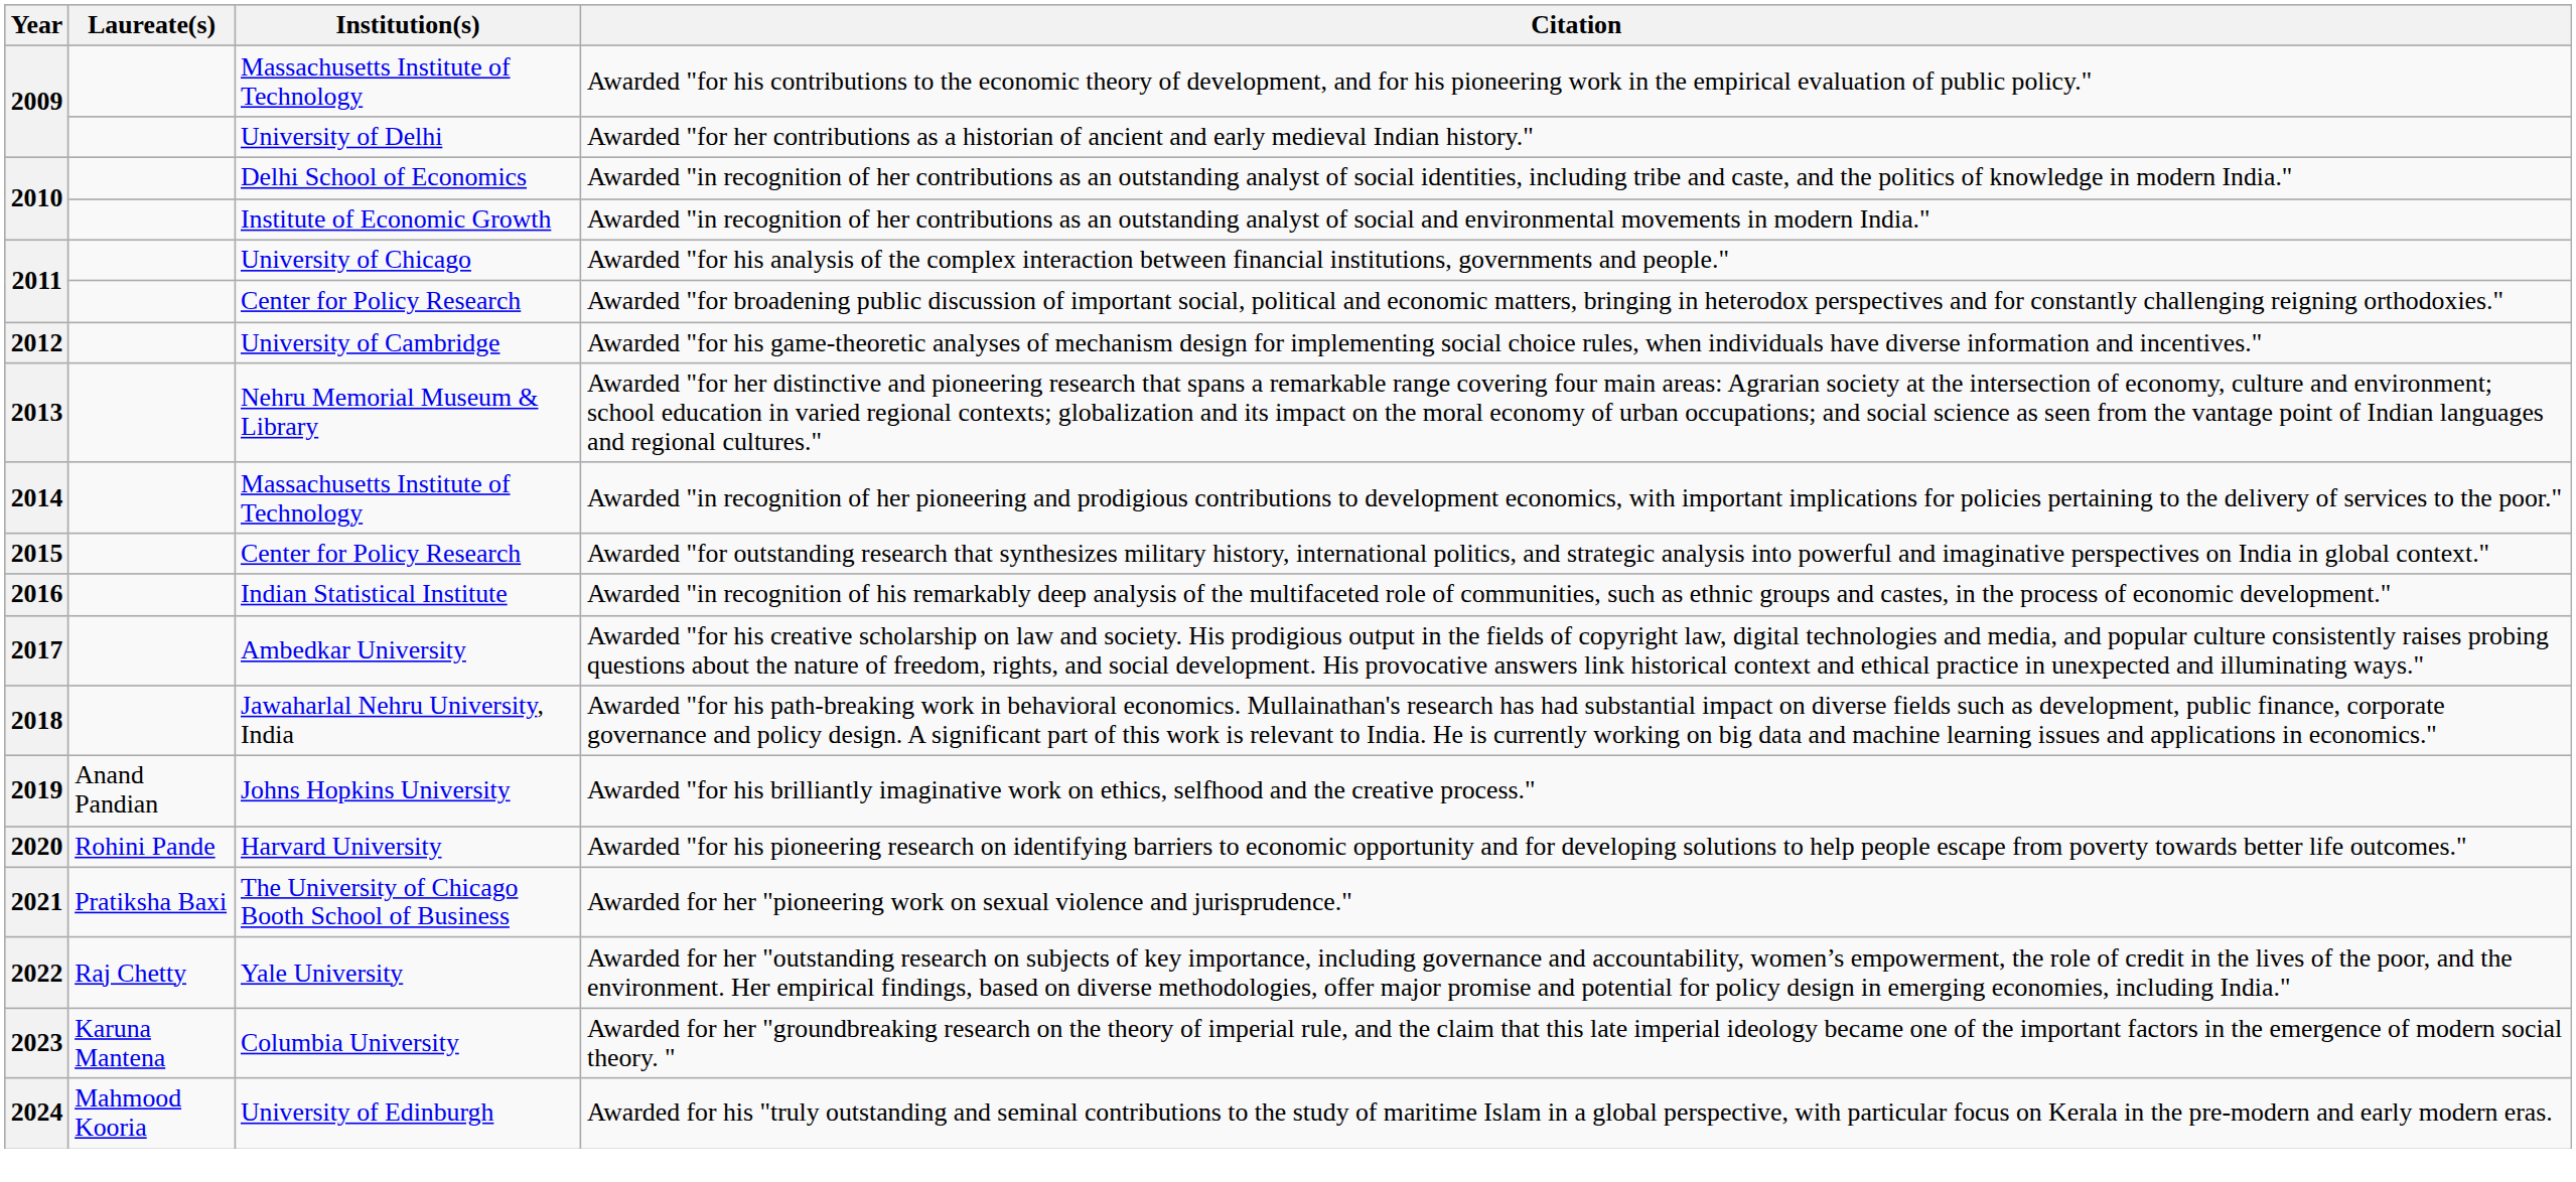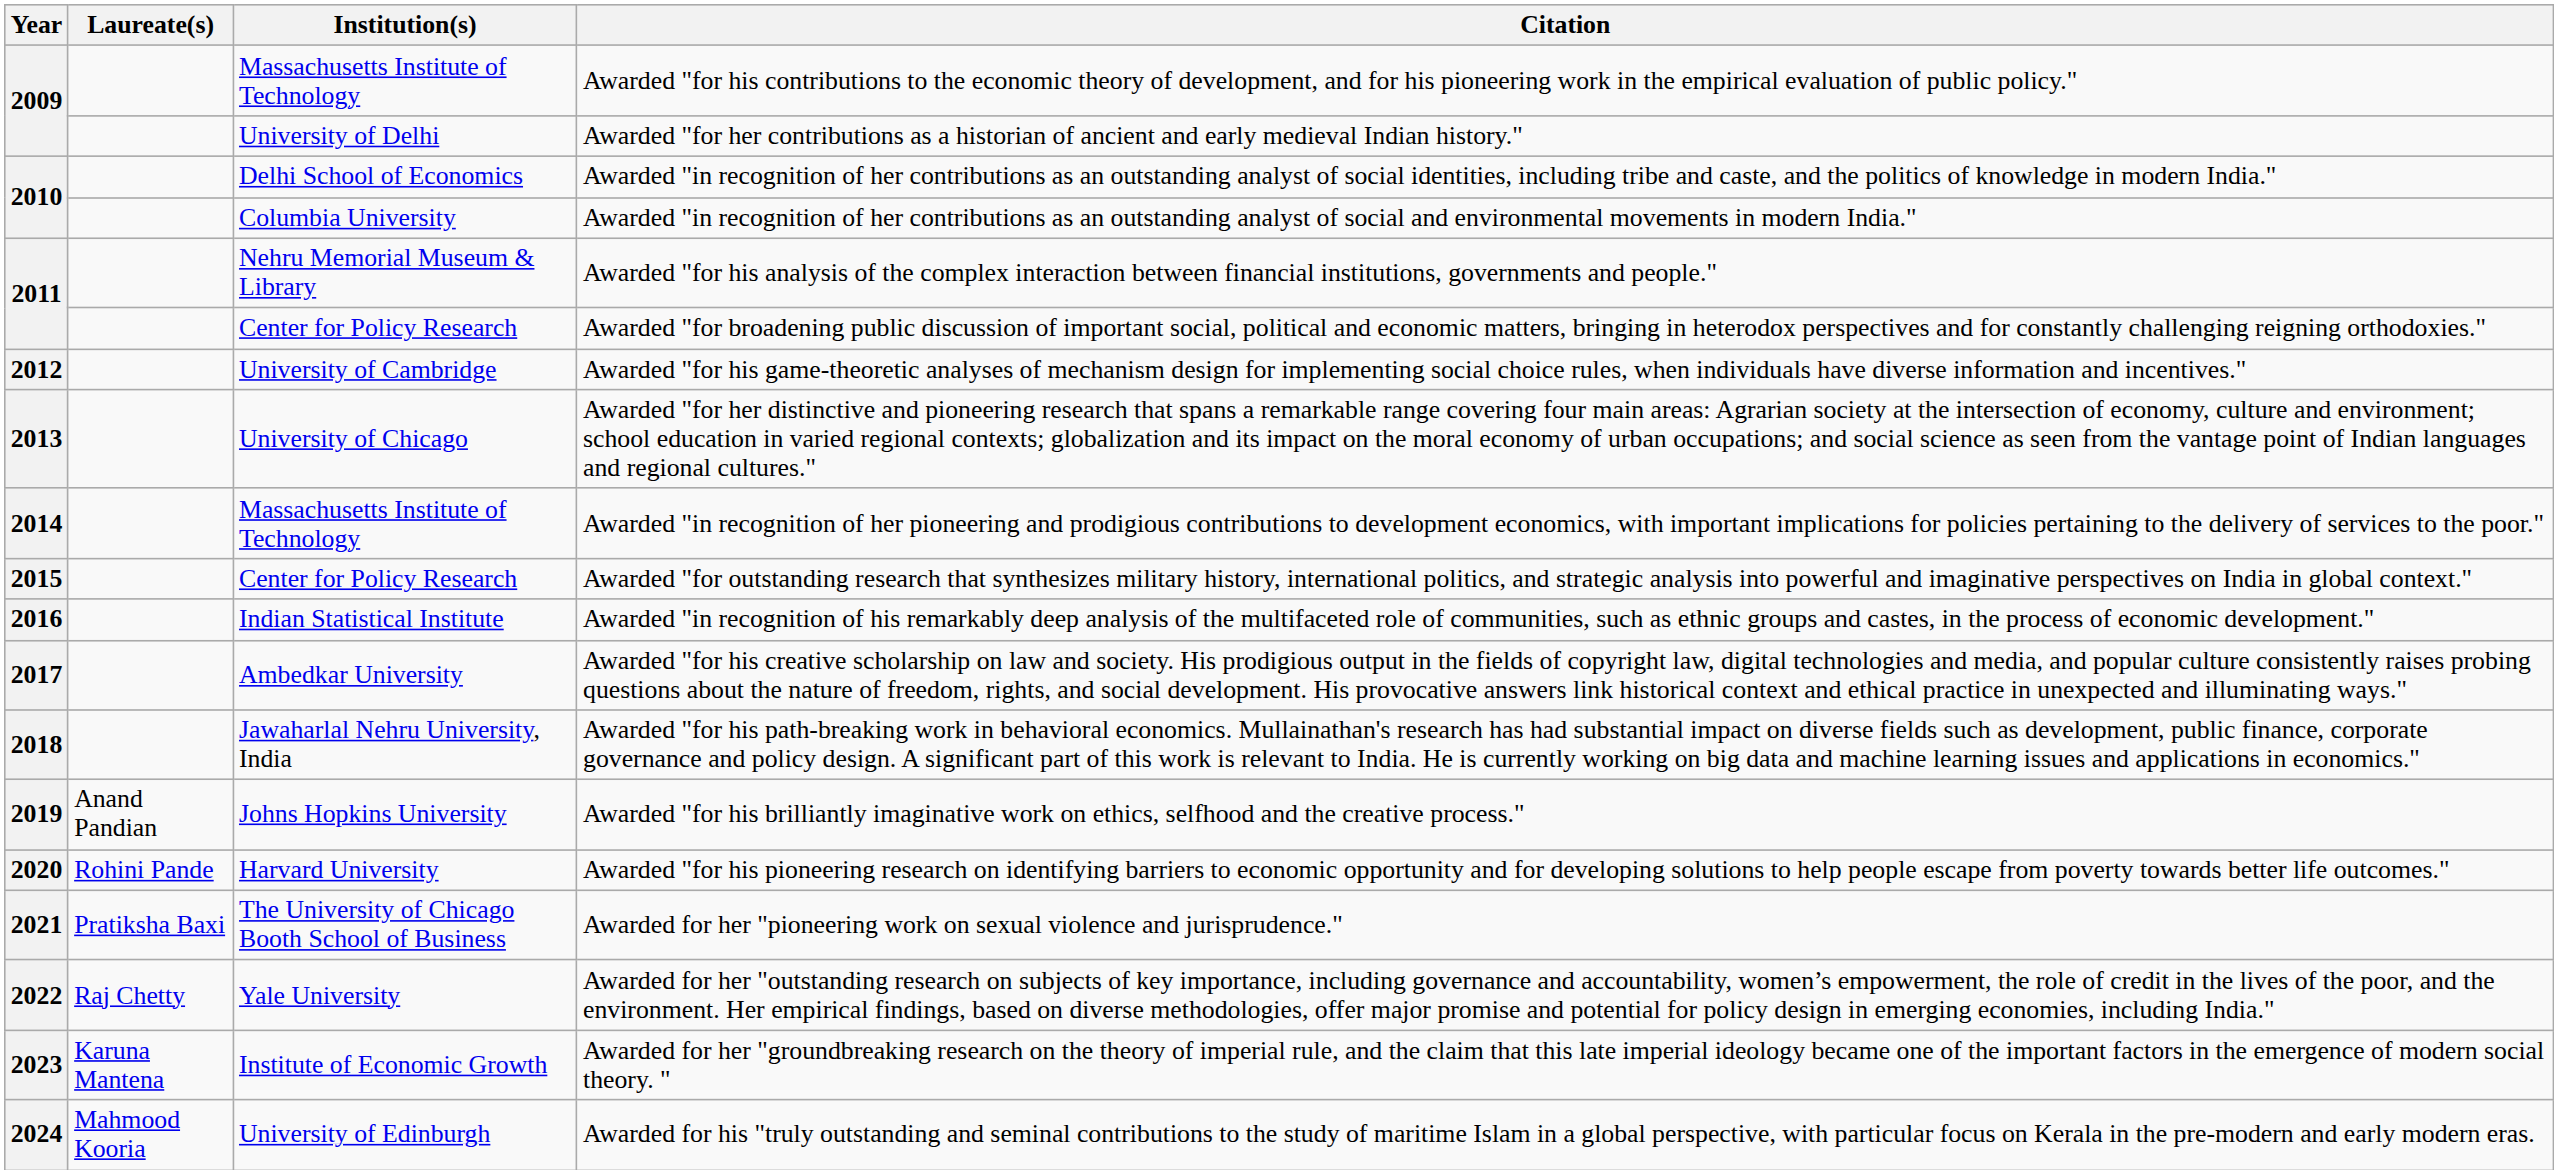row 5 | Institution(s): Institute of Economic Growth -> Columbia University
row 6 | Institution(s): University of Chicago -> Nehru Memorial Museum & Library
row 9 | Institution(s): Nehru Memorial Museum & Library -> University of Chicago
row 19 | Institution(s): Columbia University -> Institute of Economic Growth
